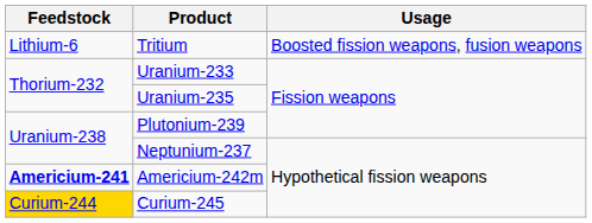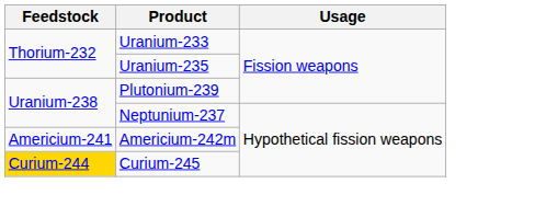- row: Lithium-6 | Tritium | Boosted fission weapons, fusion weapons
Americium-242m | Feedstock: bold -> normal
